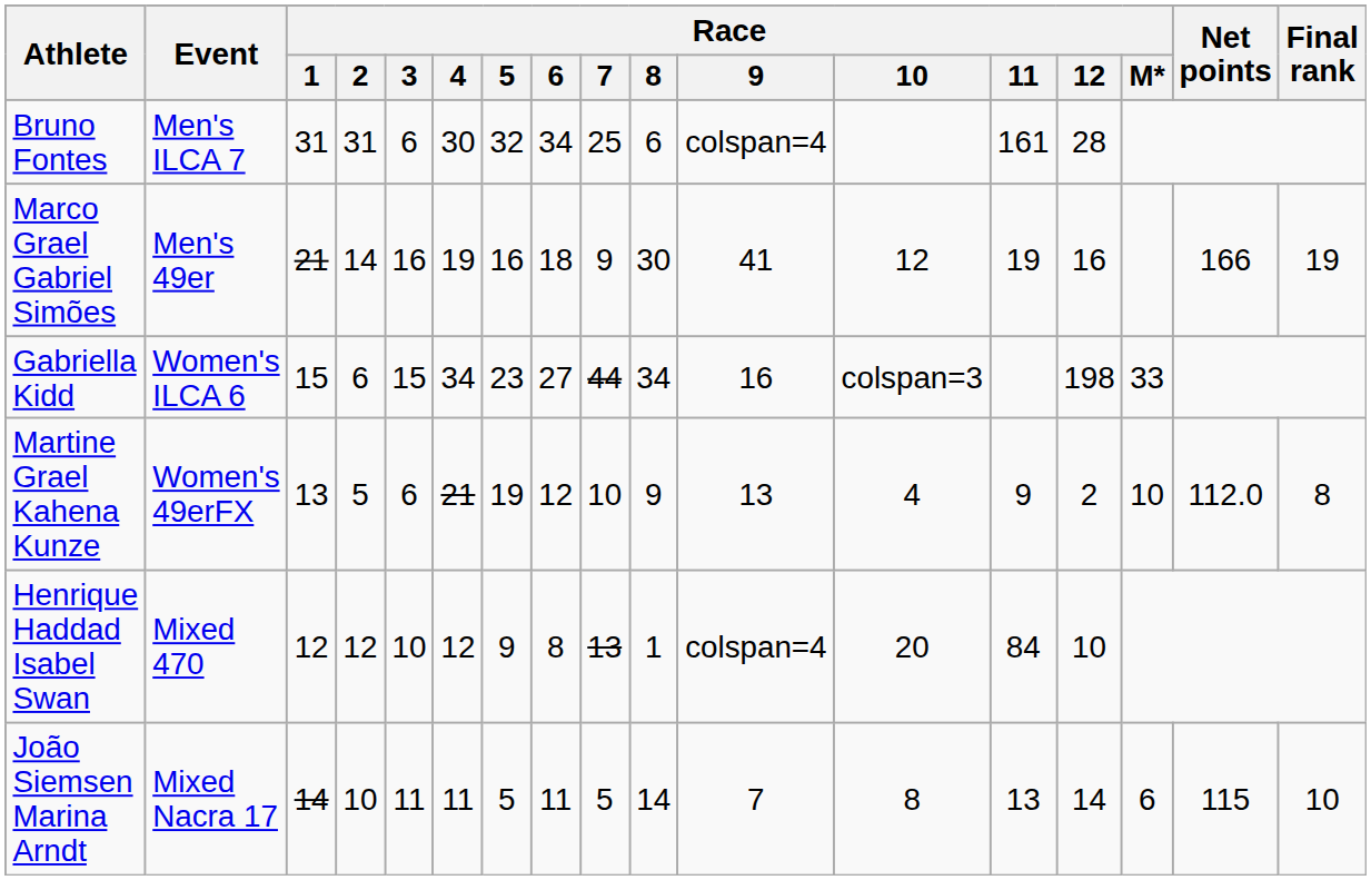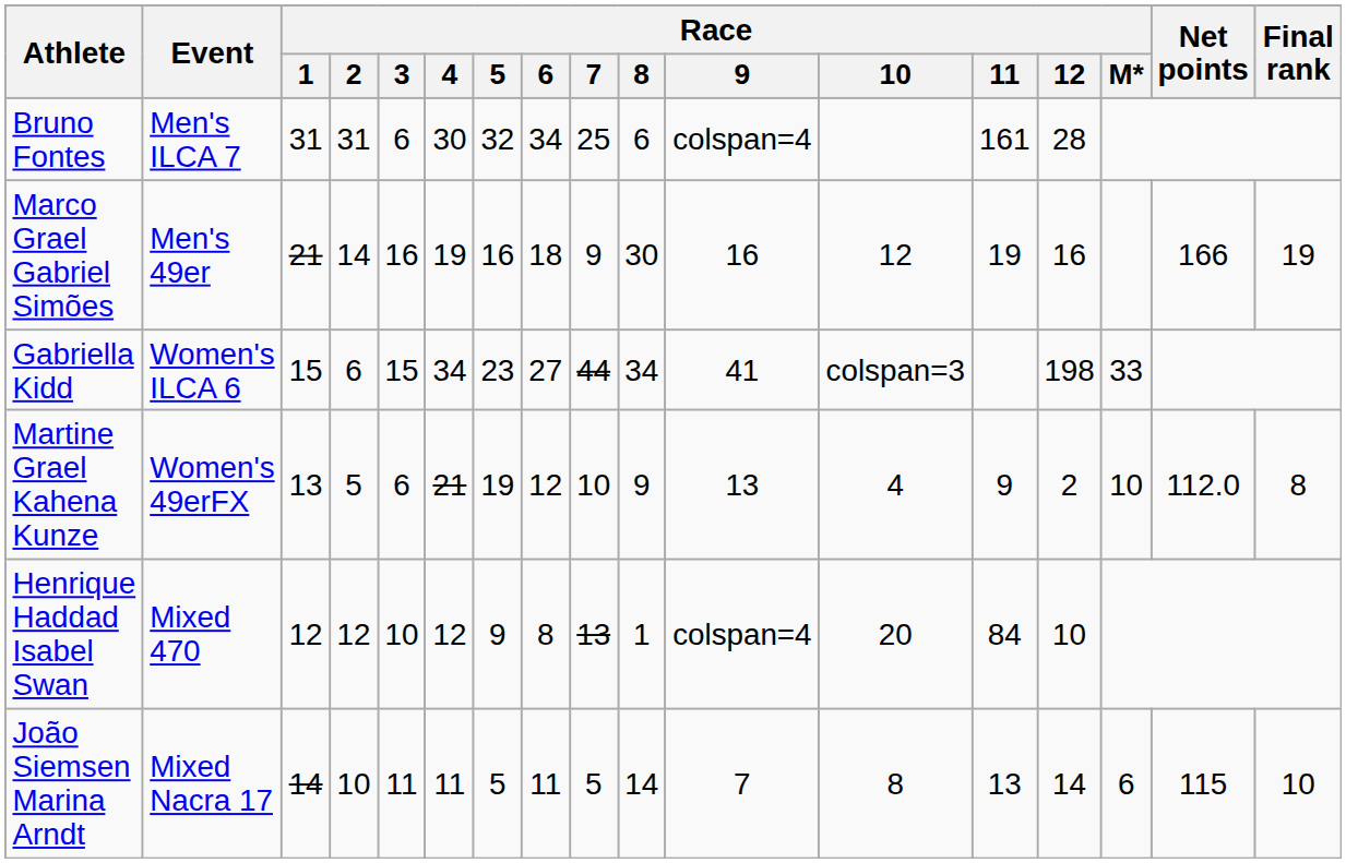Marco Grael Gabriel Simões | Race / 9: 41 -> 16
Gabriella Kidd | Race / 9: 16 -> 41
